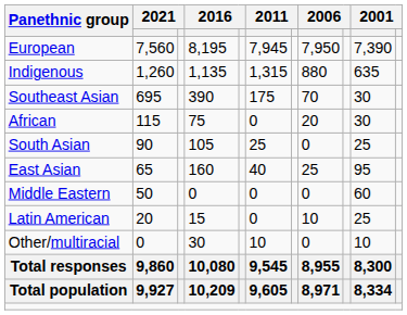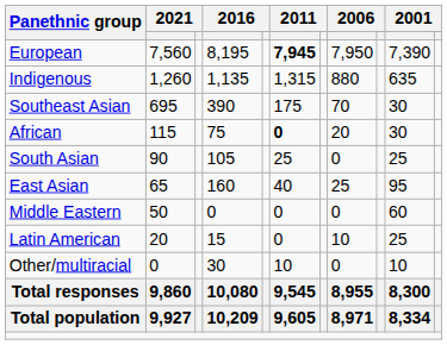European | column 6: normal -> bold
African | column 6: normal -> bold
